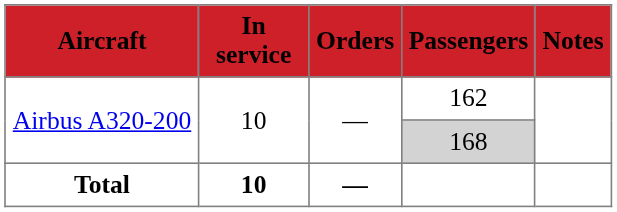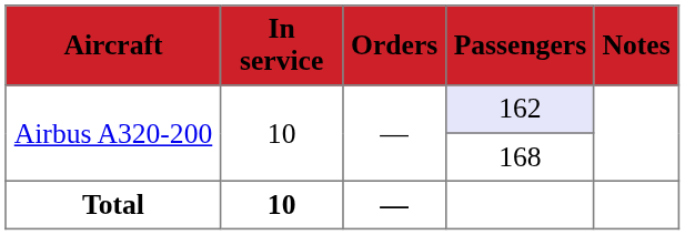162 | Passengers: no background -> lavender background
168 | Passengers: lightgrey background -> no background
